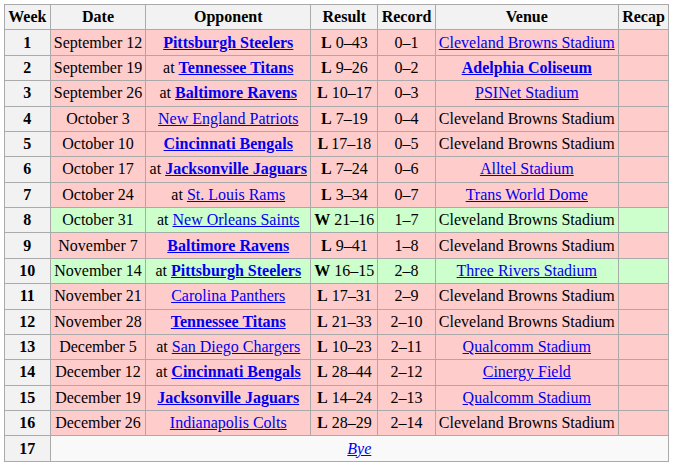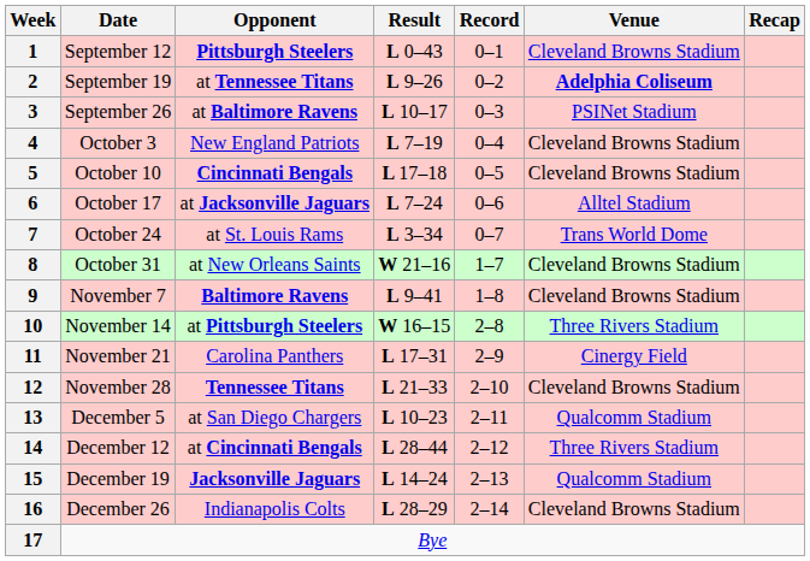11 | Venue: Cleveland Browns Stadium -> Cinergy Field
14 | Venue: Cinergy Field -> Three Rivers Stadium
